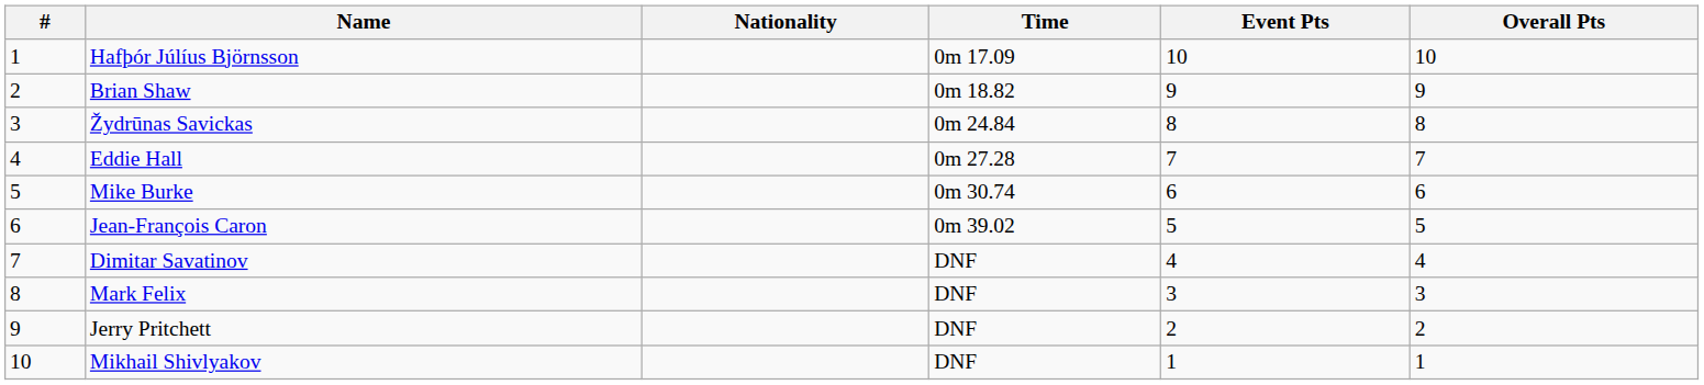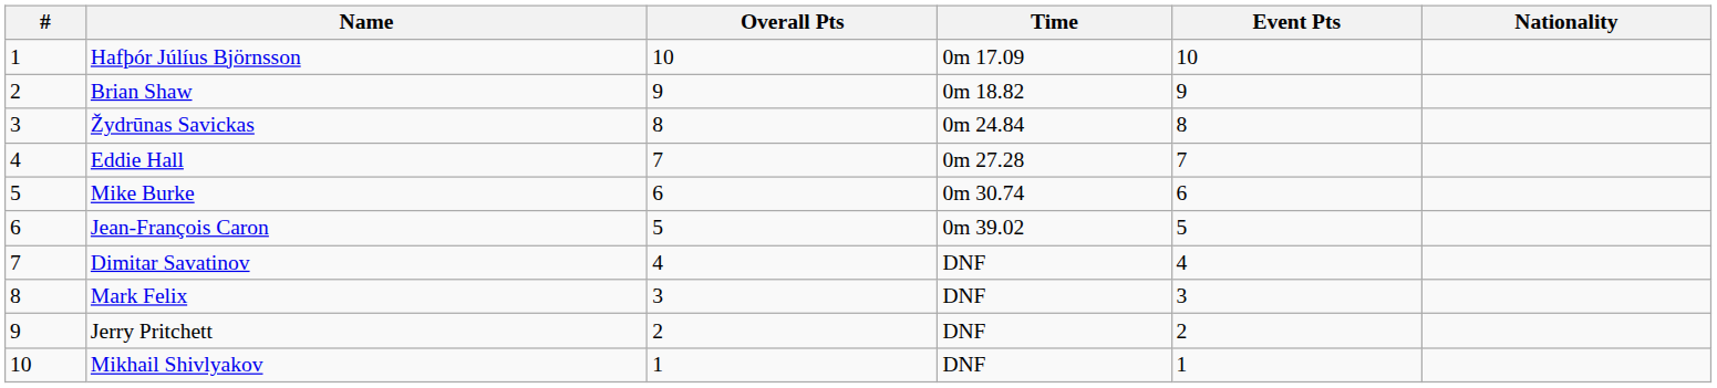columns swapped: Nationality <-> Overall Pts
